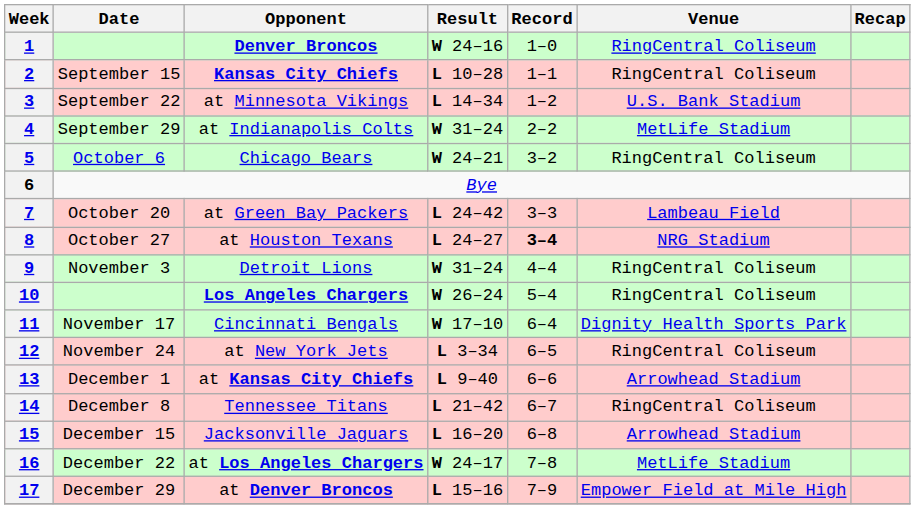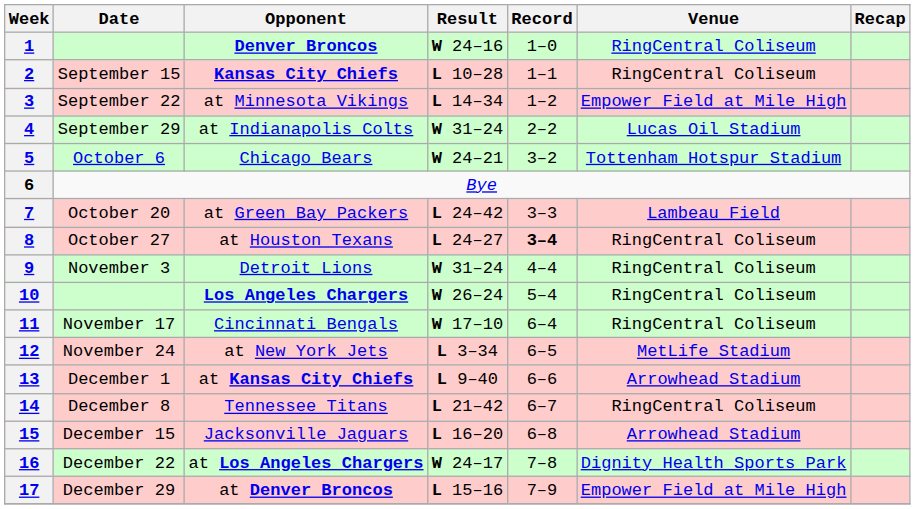3 | Venue: U.S. Bank Stadium -> Empower Field at Mile High
4 | Venue: MetLife Stadium -> Lucas Oil Stadium
5 | Venue: RingCentral Coliseum -> Tottenham Hotspur Stadium
8 | Venue: NRG Stadium -> RingCentral Coliseum
11 | Venue: Dignity Health Sports Park -> RingCentral Coliseum
12 | Venue: RingCentral Coliseum -> MetLife Stadium
16 | Venue: MetLife Stadium -> Dignity Health Sports Park
